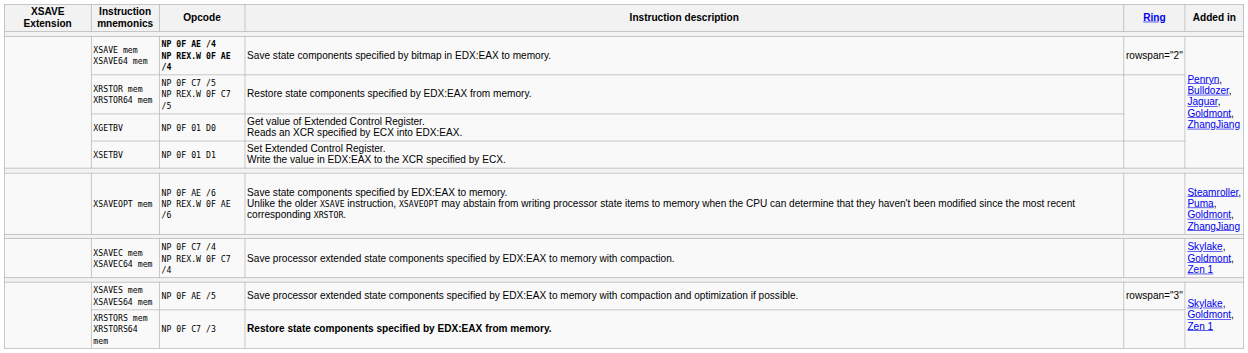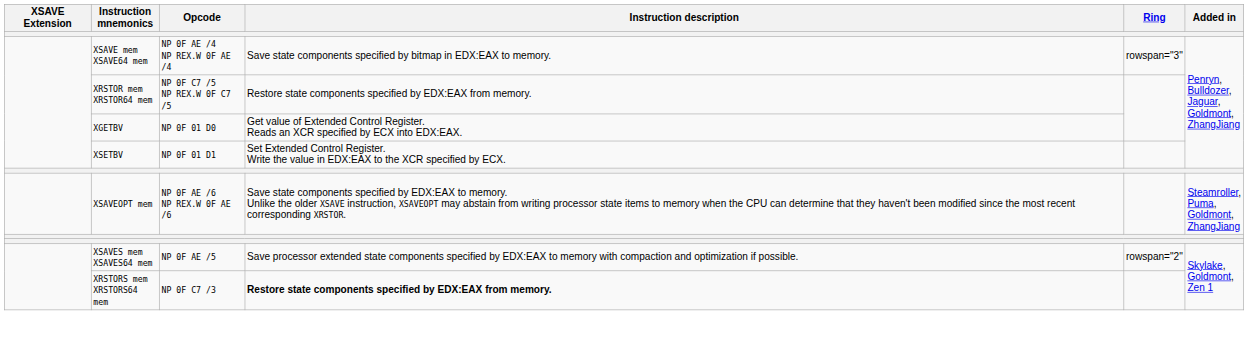XSAVE mem XSAVE64 mem | Opcode: bold -> normal
XSAVE mem XSAVE64 mem | Ring: rowspan="2" -> rowspan="3"
- row: XSAVEC mem XSAVEC64 mem | NP 0F C7 /4 NP REX.W 0F C7 /4 | Save processor extended state components specified by EDX:EAX to memory with compaction. | Skylake, Goldmont, Zen 1
XSAVES mem XSAVES64 mem | Ring: rowspan="3" -> rowspan="2"
